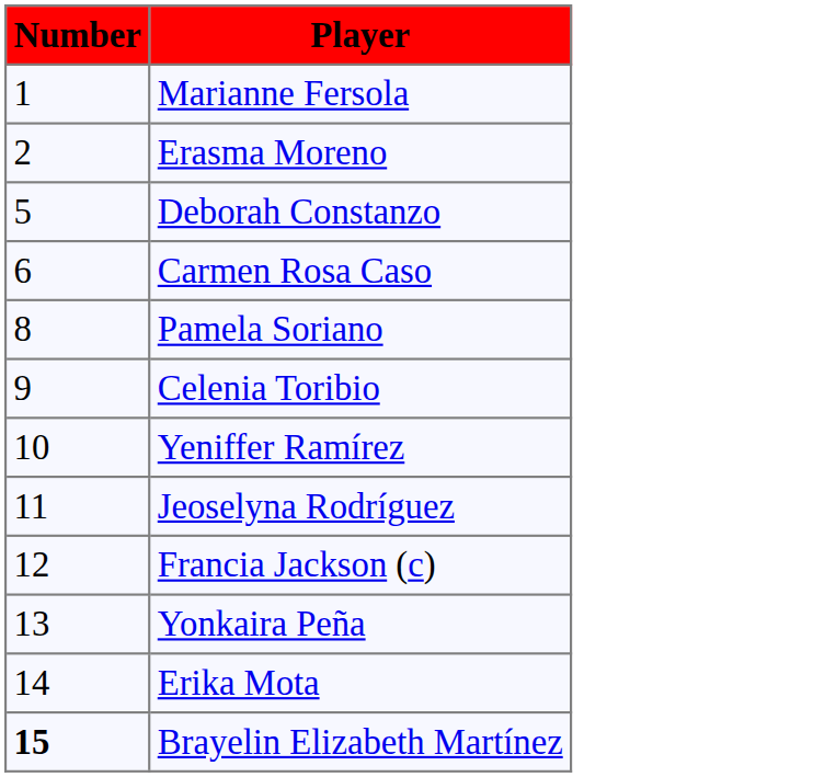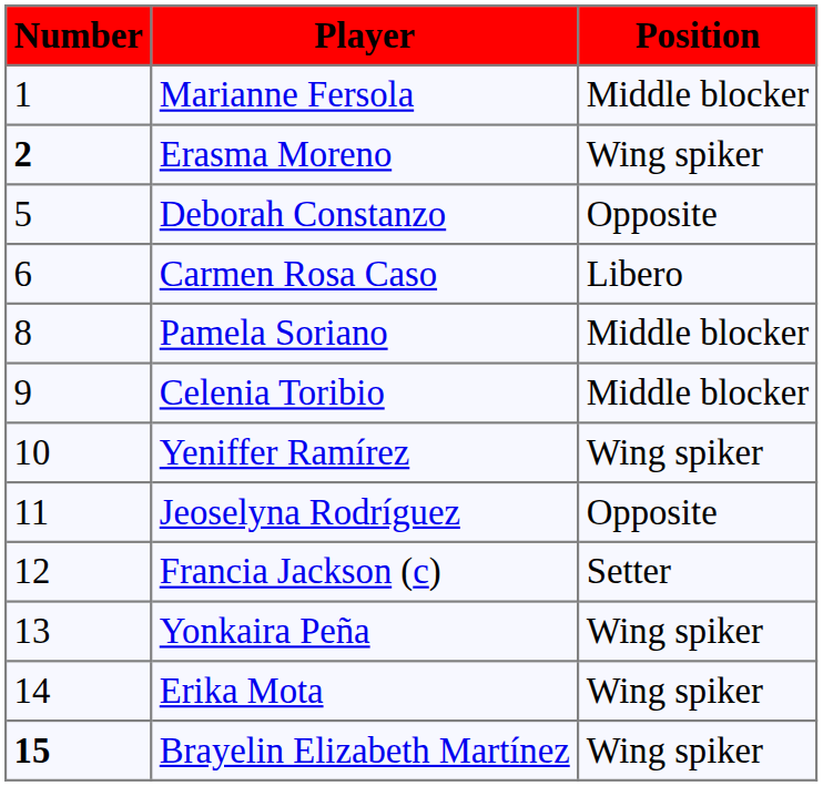+ column: Position | Middle blocker | Wing spiker | Opposite | Libero | Middle blocker | Middle blocker | Wing spiker | Opposite | Setter | Wing spiker | Wing spiker | Wing spiker
Erasma Moreno | Number: normal -> bold
